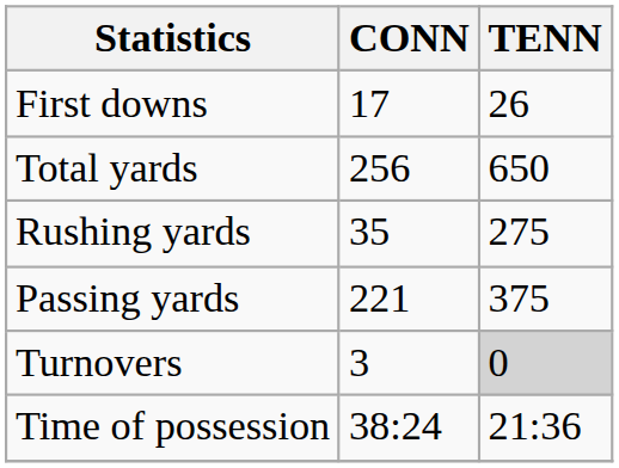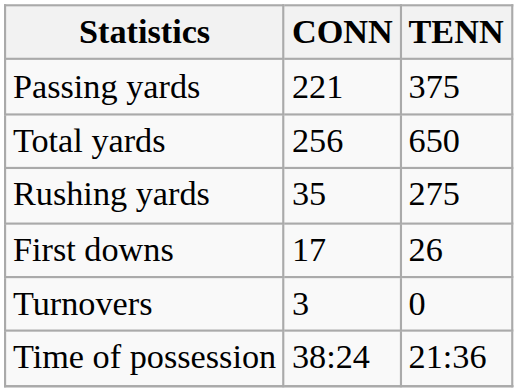rows swapped: First downs <-> Passing yards
Turnovers | TENN: lightgrey background -> no background
